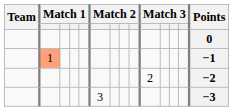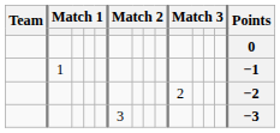1 | column 2: lightsalmon background -> no background
